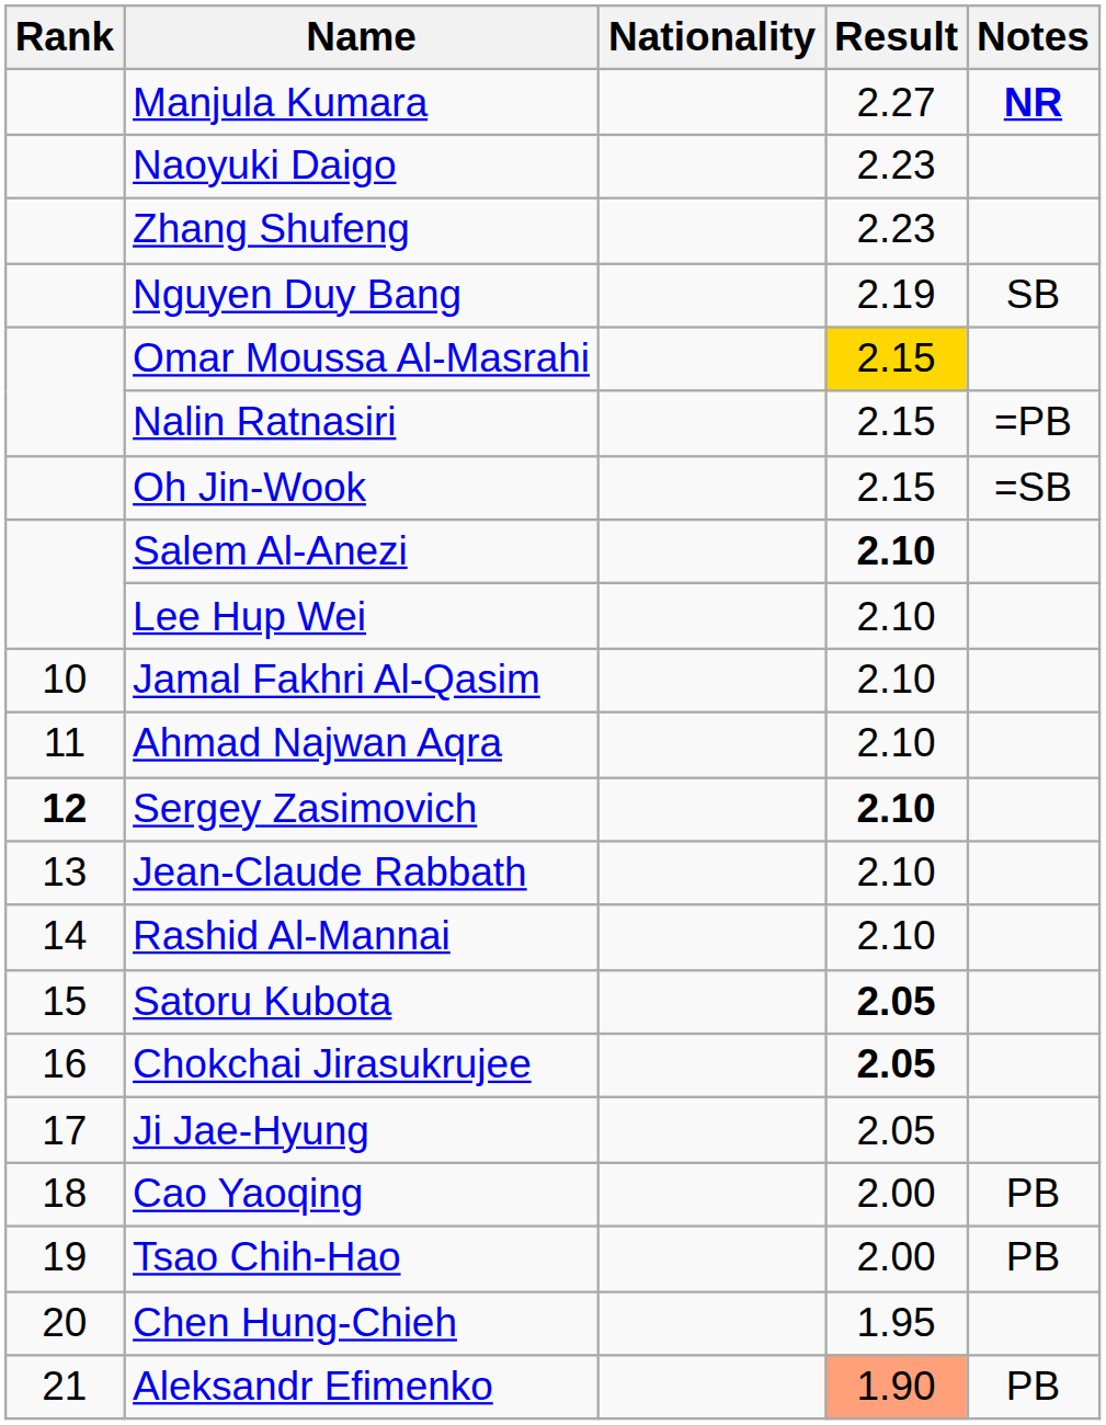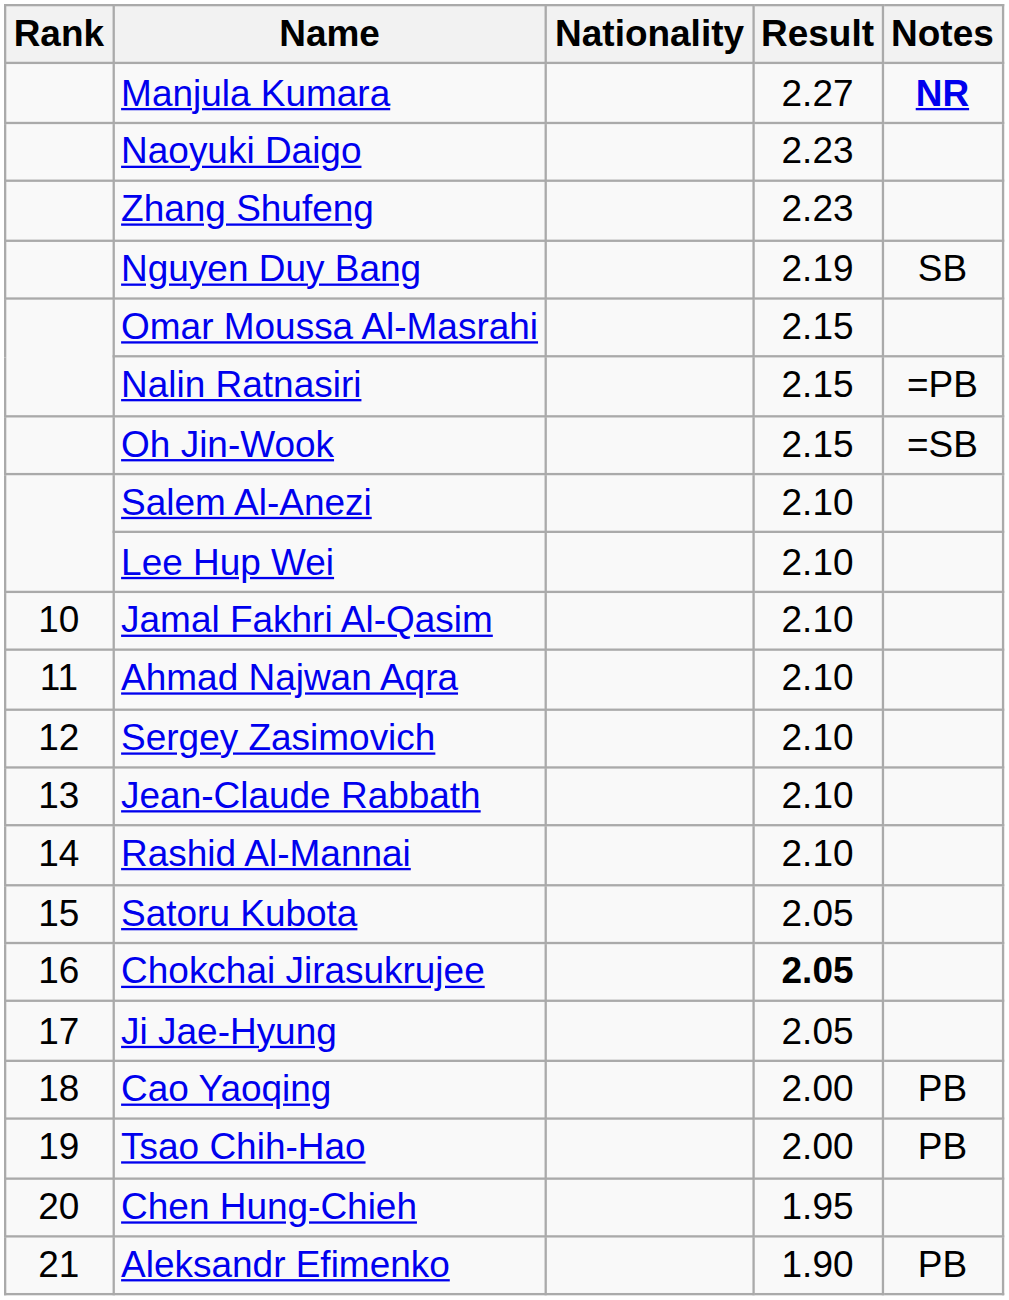Omar Moussa Al-Masrahi | Result: gold background -> no background
Salem Al-Anezi | Result: bold -> normal
Sergey Zasimovich | Rank: bold -> normal
Sergey Zasimovich | Result: bold -> normal
Satoru Kubota | Result: bold -> normal
Aleksandr Efimenko | Result: lightsalmon background -> no background
